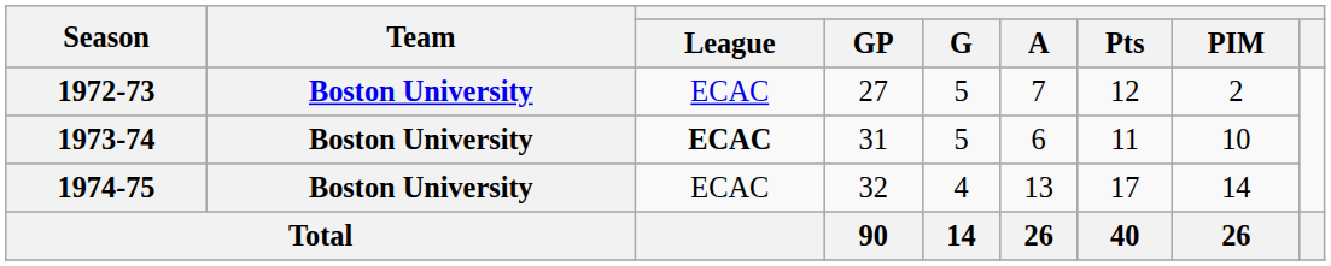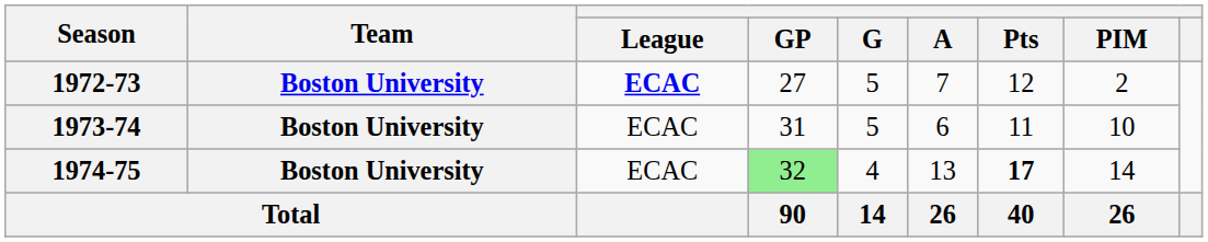1972-73 | League: normal -> bold
1973-74 | League: bold -> normal
1974-75 | GP: no background -> lightgreen background
1974-75 | Pts: normal -> bold
